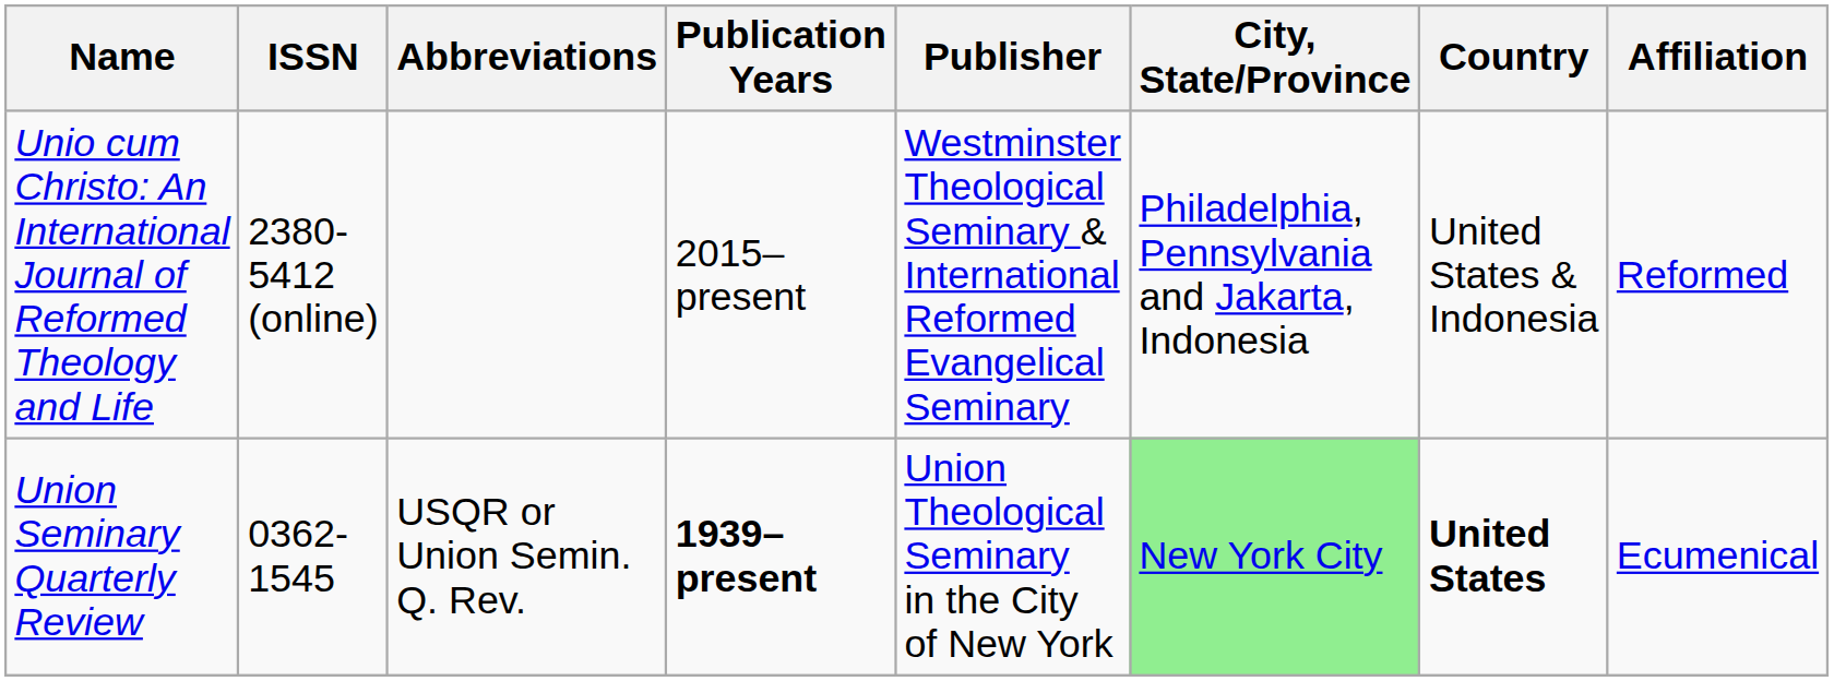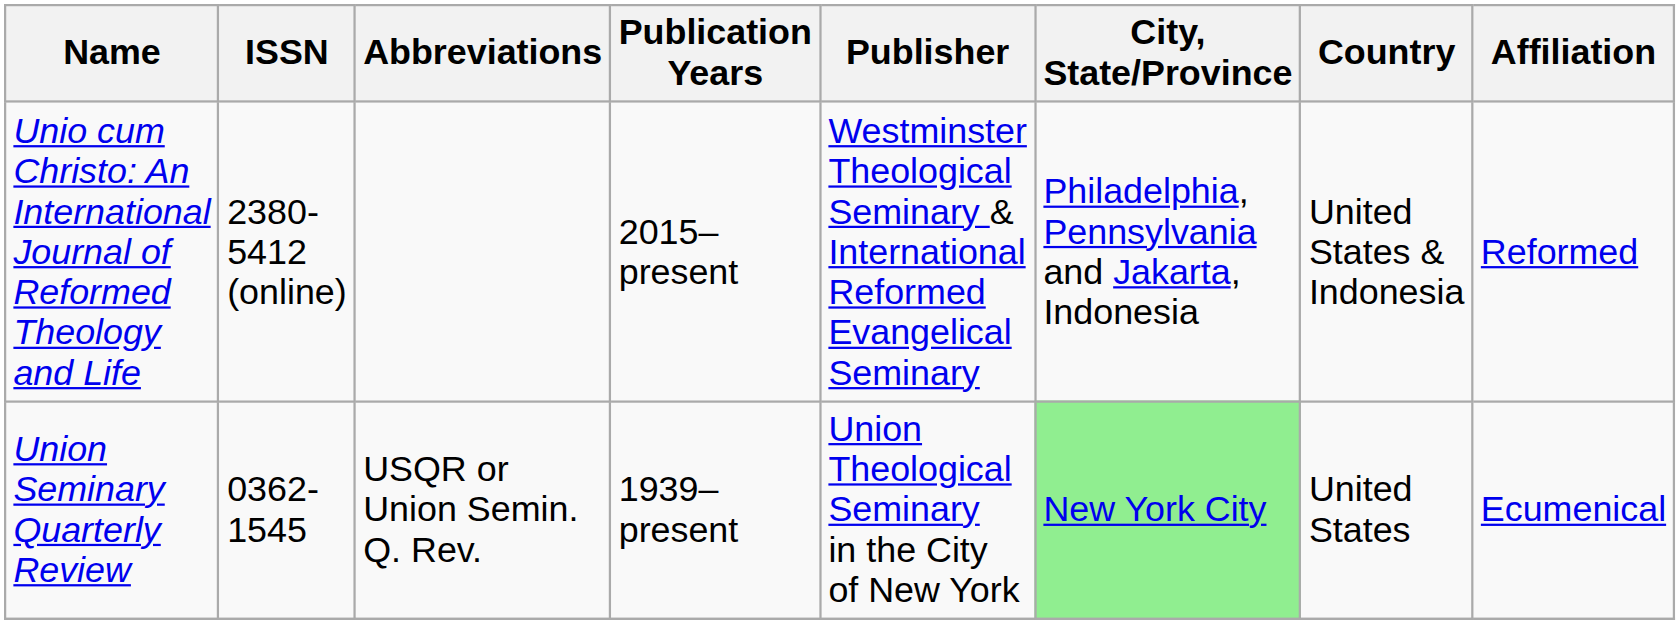Union Seminary Quarterly Review | Publication Years: bold -> normal
Union Seminary Quarterly Review | Country: bold -> normal
